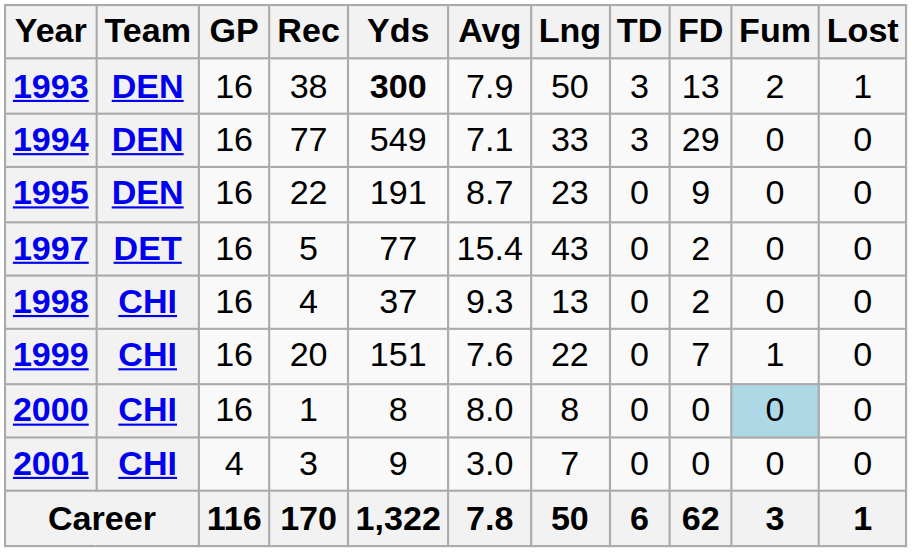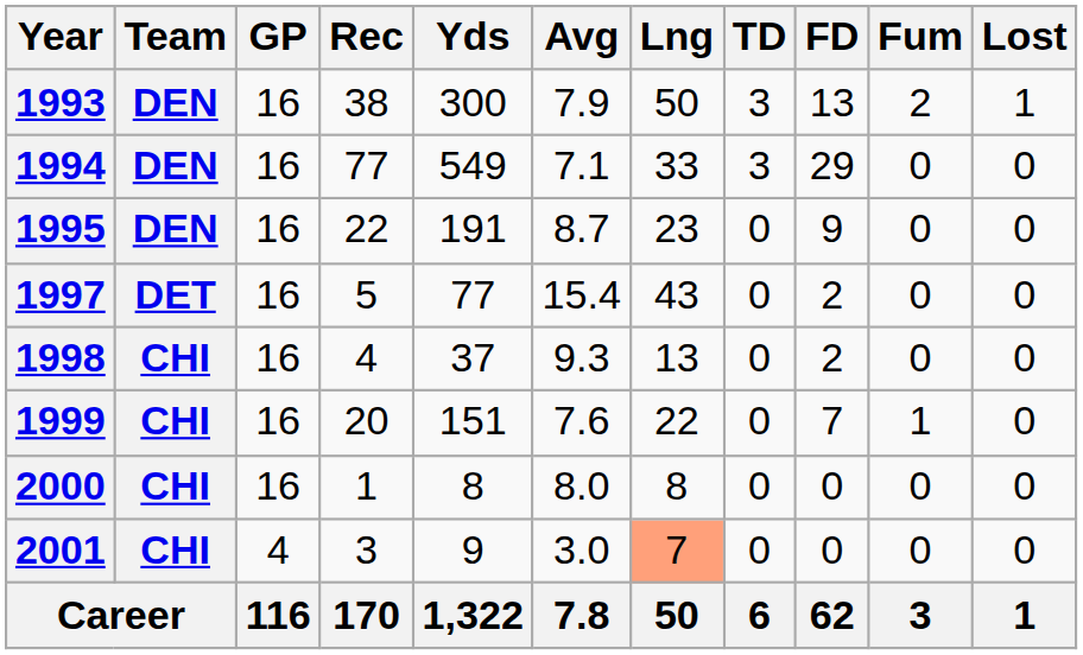1993 | Yds: bold -> normal
2000 | Fum: lightblue background -> no background
2001 | Lng: no background -> lightsalmon background
